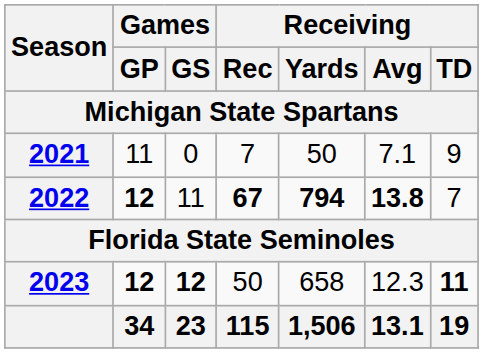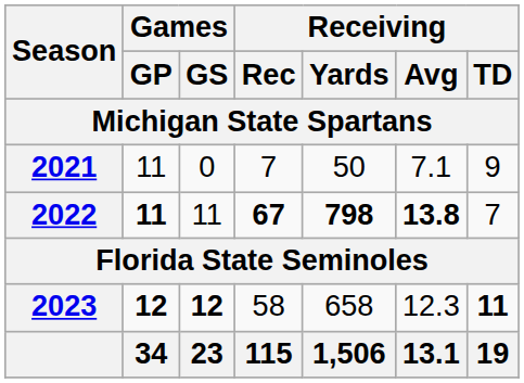2022 | Games / GP: 12 -> 11
2022 | Receiving / Yards: 794 -> 798
2023 | Receiving / Rec: 50 -> 58
